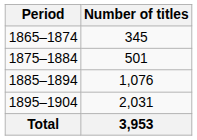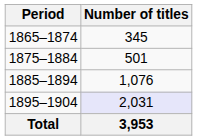1895–1904 | Number of titles: no background -> lavender background
